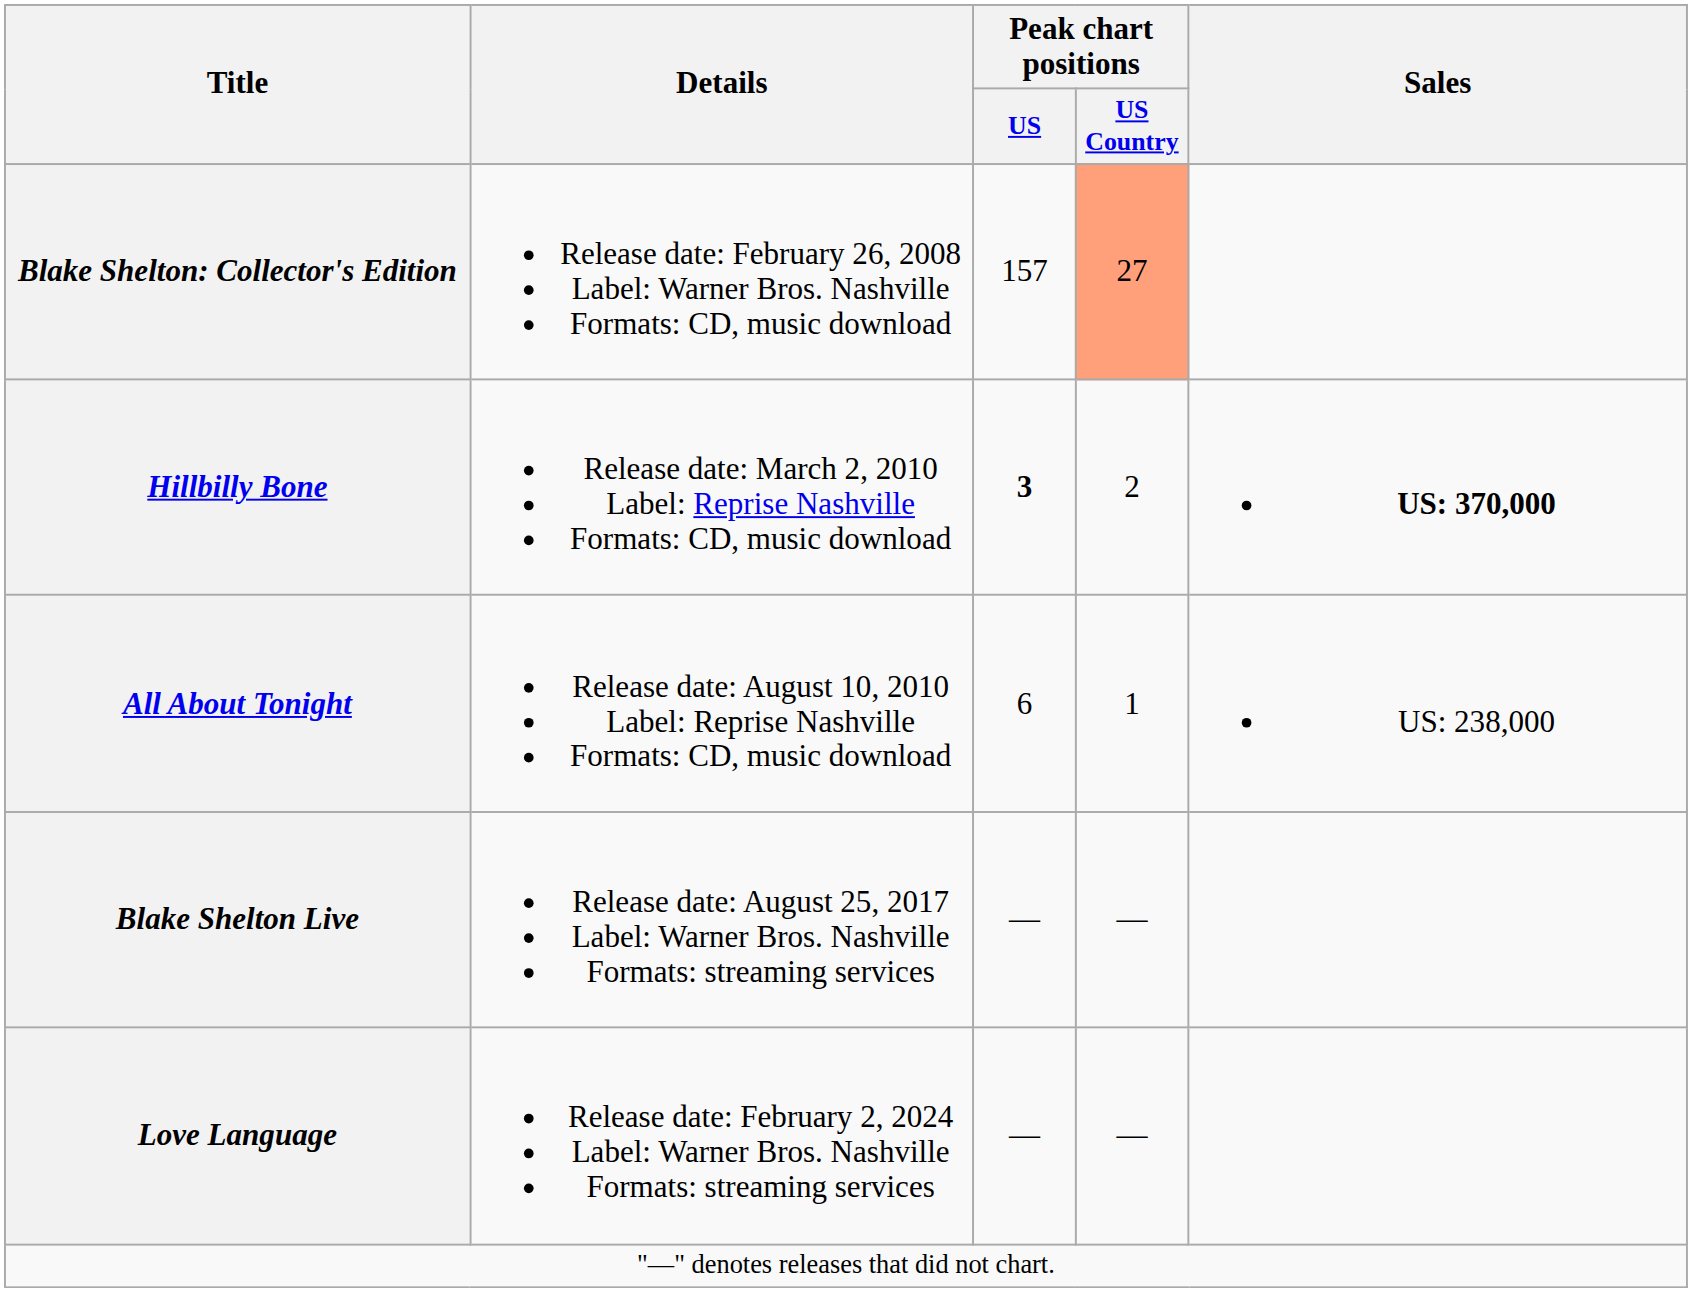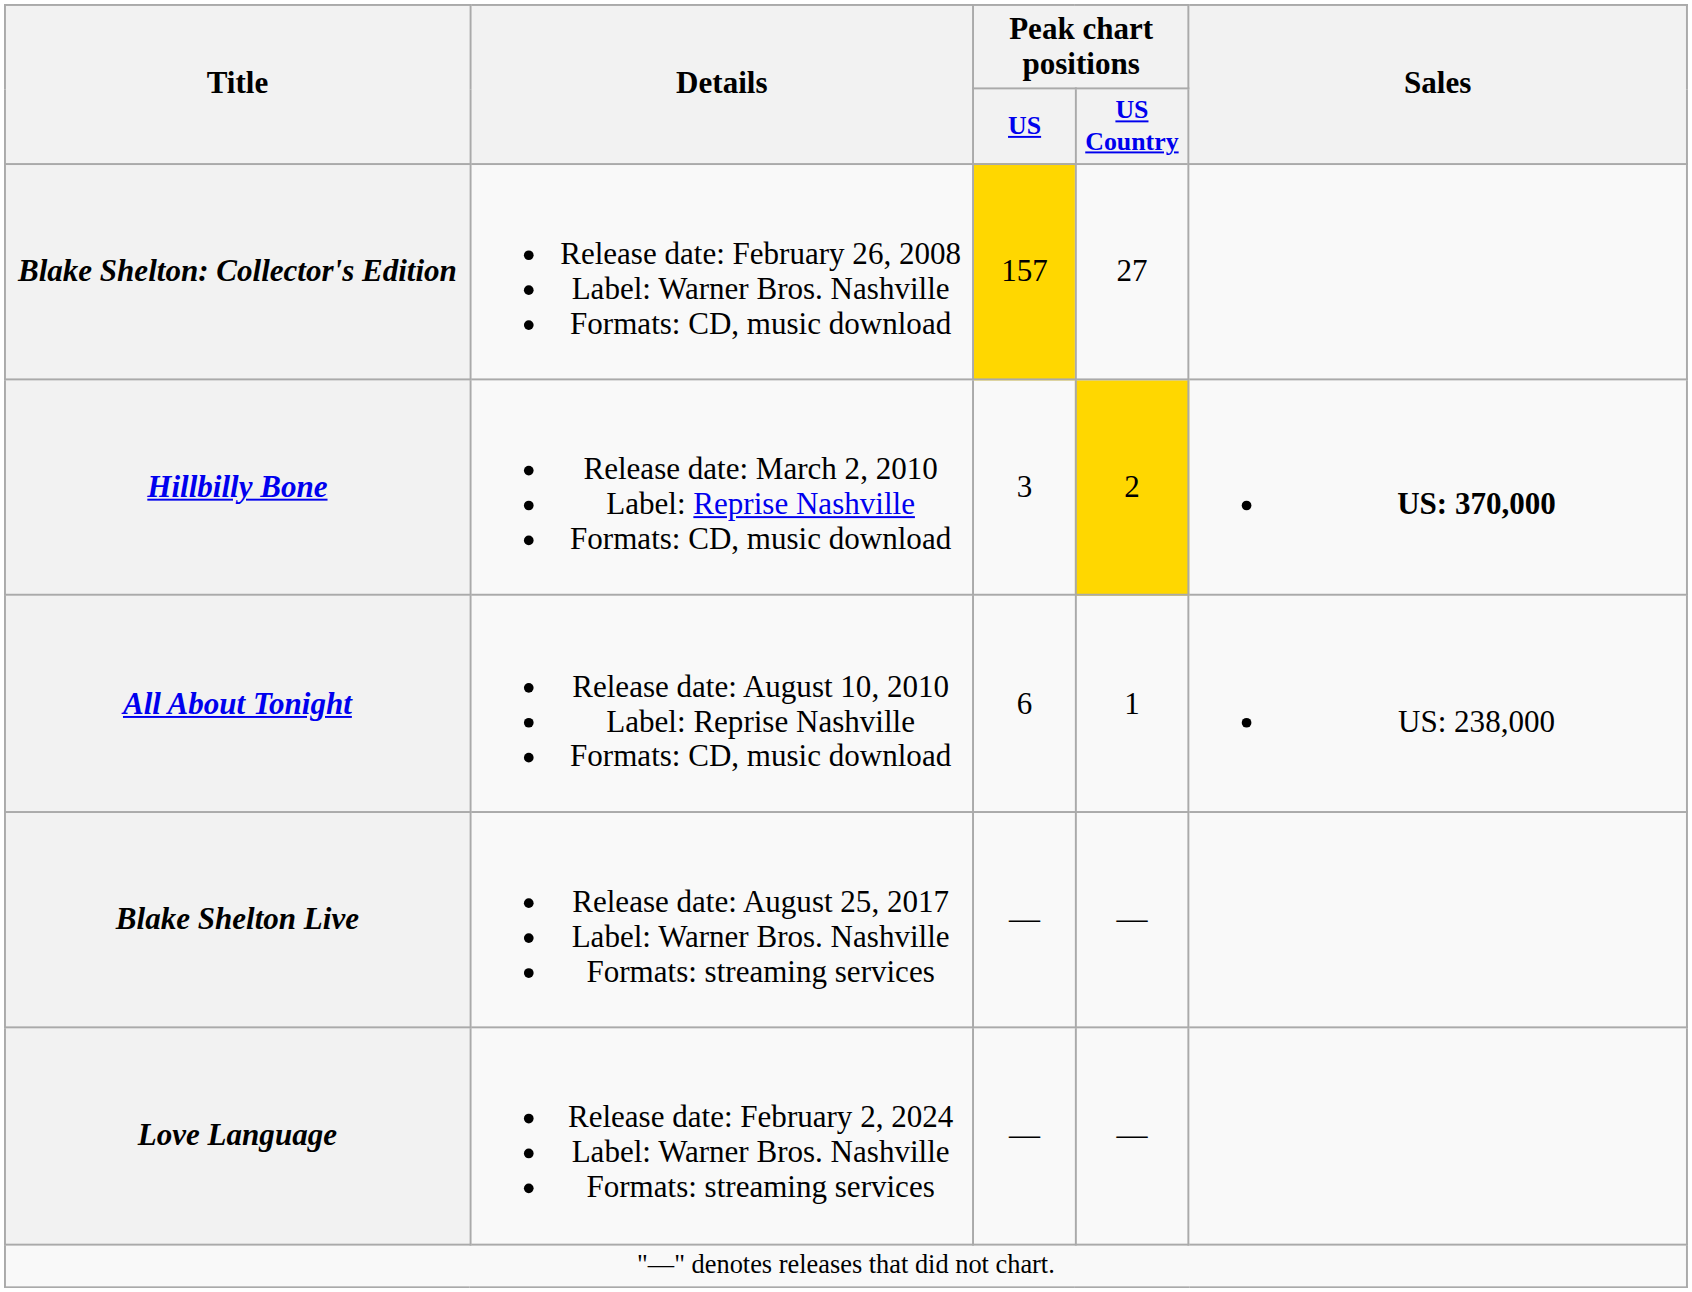Blake Shelton: Collector's Edition | Peak chart positions / US: no background -> gold background
Blake Shelton: Collector's Edition | Peak chart positions / US Country: lightsalmon background -> no background
Hillbilly Bone | Peak chart positions / US: bold -> normal
Hillbilly Bone | Peak chart positions / US Country: no background -> gold background
